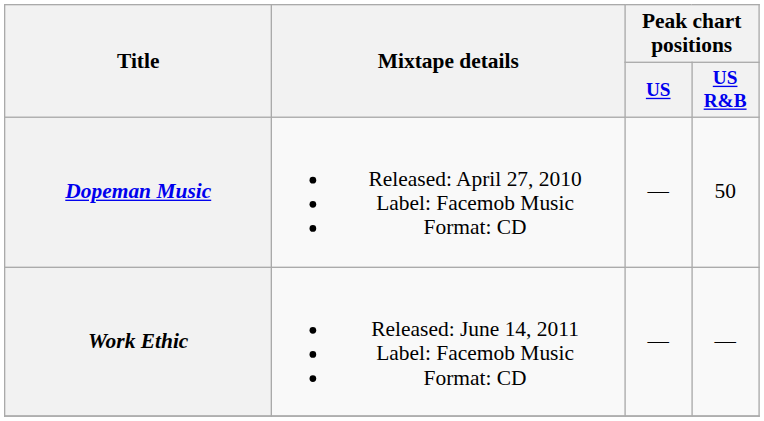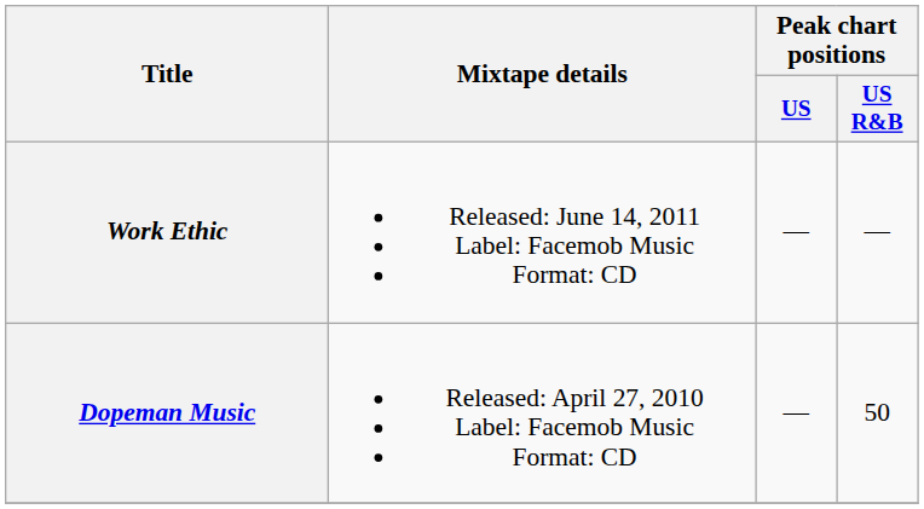rows swapped: Dopeman Music <-> Work Ethic
